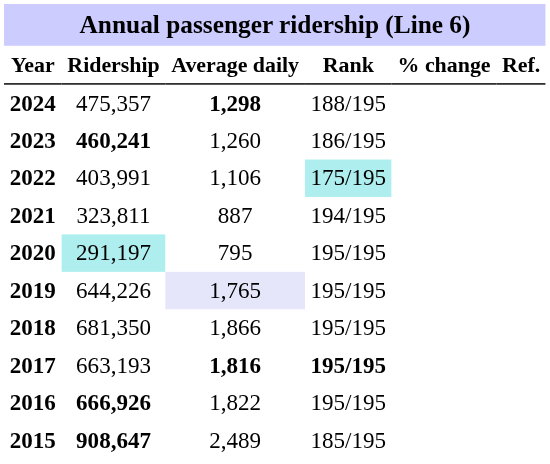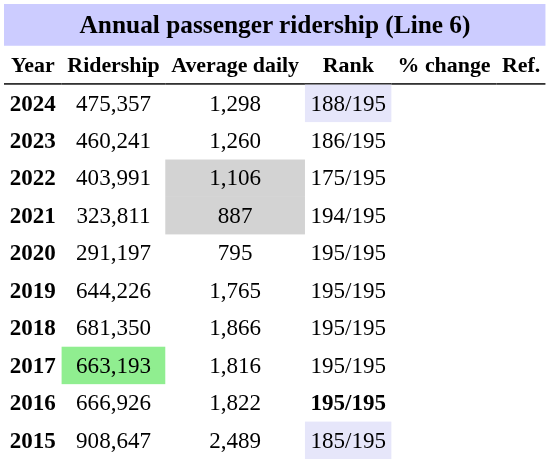2024 | Average daily: bold -> normal
2024 | Rank: no background -> lavender background
2023 | Ridership: bold -> normal
2022 | Average daily: no background -> lightgrey background
2022 | Rank: paleturquoise background -> no background
2021 | Average daily: no background -> lightgrey background
2020 | Ridership: paleturquoise background -> no background
2019 | Average daily: lavender background -> no background
2017 | Ridership: no background -> lightgreen background
2017 | Average daily: bold -> normal
2017 | Rank: bold -> normal
2016 | Ridership: bold -> normal
2016 | Rank: normal -> bold
2015 | Ridership: bold -> normal
2015 | Rank: no background -> lavender background
